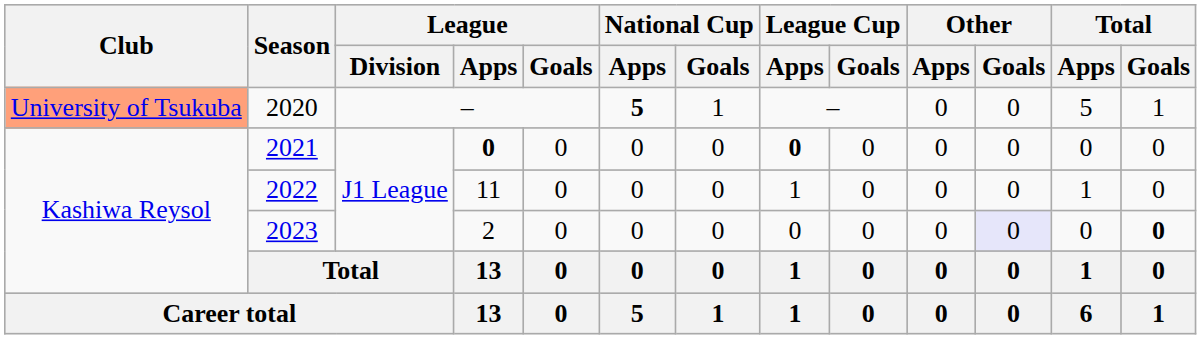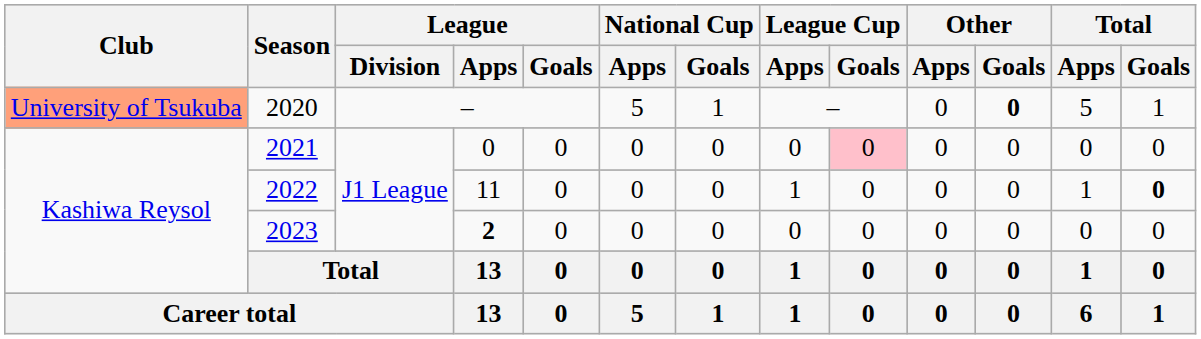2020 | National Cup / Apps: bold -> normal
2020 | Other / Goals: normal -> bold
2021 | League / Apps: bold -> normal
2021 | League Cup / Apps: bold -> normal
2021 | League Cup / Goals: no background -> pink background
2022 | Total / Goals: normal -> bold
2023 | League / Apps: normal -> bold
2023 | Other / Goals: lavender background -> no background
2023 | Total / Goals: bold -> normal
